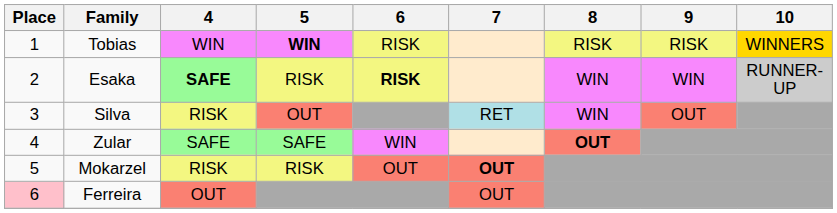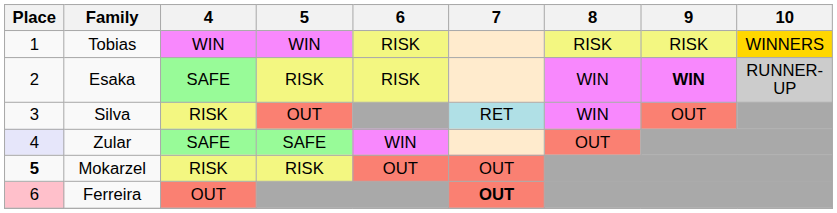Tobias | 5: bold -> normal
Esaka | 4: bold -> normal
Esaka | 6: bold -> normal
Esaka | 9: normal -> bold
Zular | Place: no background -> lavender background
Zular | 8: bold -> normal
Mokarzel | Place: normal -> bold
Mokarzel | 7: bold -> normal
Ferreira | 7: normal -> bold
